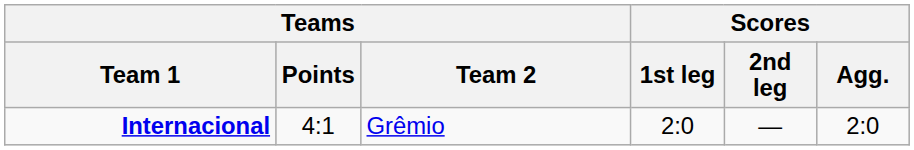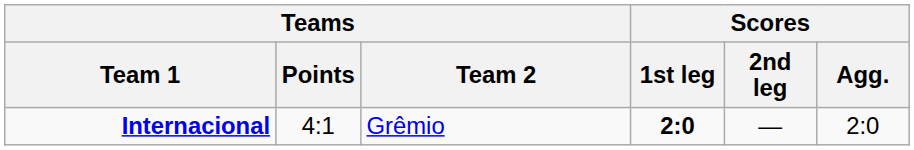Internacional | Scores / 1st leg: normal -> bold
